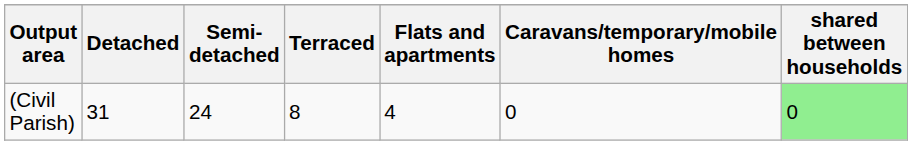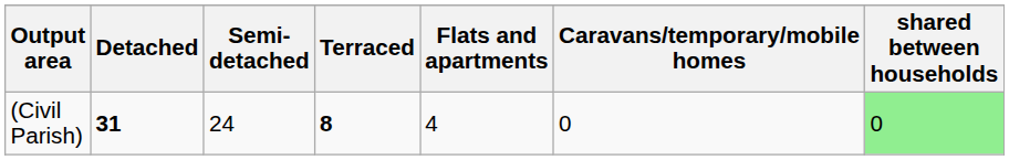(Civil Parish) | Detached: normal -> bold
(Civil Parish) | Terraced: normal -> bold
